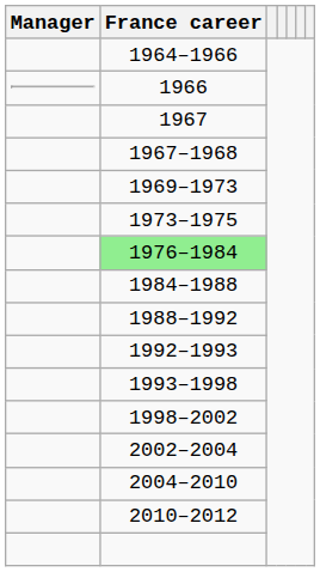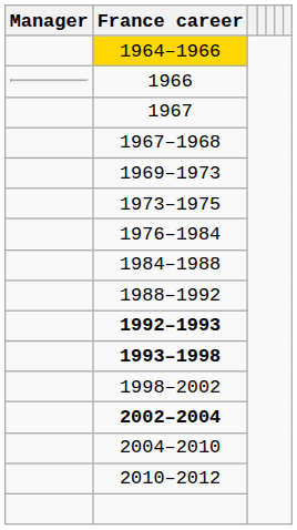1964–1966 | France career: no background -> gold background
1976–1984 | France career: lightgreen background -> no background
1992–1993 | France career: normal -> bold
1993–1998 | France career: normal -> bold
2002–2004 | France career: normal -> bold
